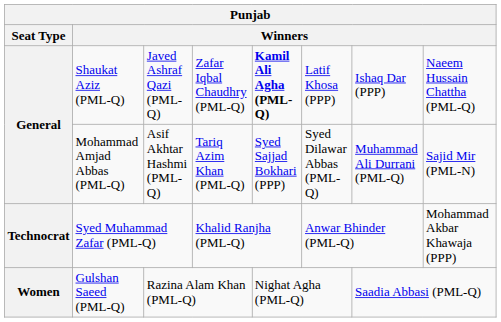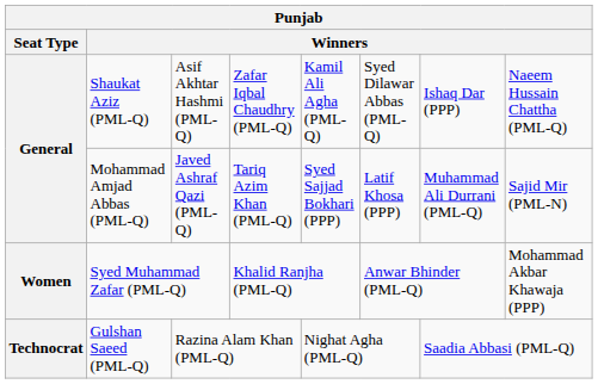Shaukat Aziz (PML-Q) | column 3: Javed Ashraf Qazi (PML-Q) -> Asif Akhtar Hashmi (PML-Q)
Shaukat Aziz (PML-Q) | column 5: bold -> normal
Shaukat Aziz (PML-Q) | column 6: Latif Khosa (PPP) -> Syed Dilawar Abbas (PML-Q)
Mohammad Amjad Abbas (PML-Q) | column 3: Asif Akhtar Hashmi (PML-Q) -> Javed Ashraf Qazi (PML-Q)
Mohammad Amjad Abbas (PML-Q) | column 6: Syed Dilawar Abbas (PML-Q) -> Latif Khosa (PPP)
Syed Muhammad Zafar (PML-Q) | Seat Type: Technocrat -> Women
Gulshan Saeed (PML-Q) | Seat Type: Women -> Technocrat
